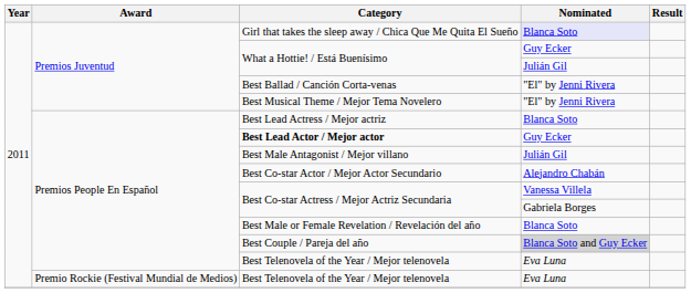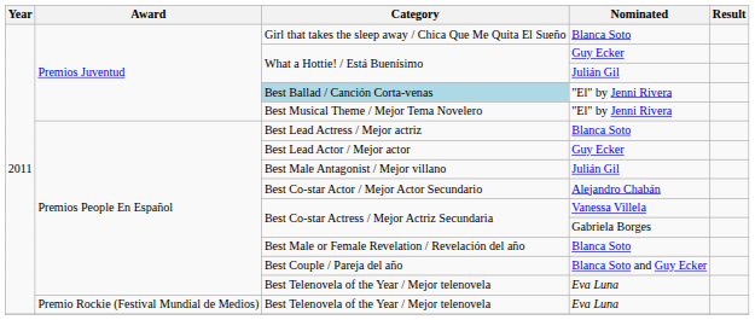Girl that takes the sleep away / Chica Que Me Quita El Sueño | Nominated: lavender background -> no background
Best Ballad / Canción Corta-venas | Category: no background -> lightblue background
Best Lead Actor / Mejor actor | Category: bold -> normal
Best Couple / Pareja del año | Nominated: lightgrey background -> no background
